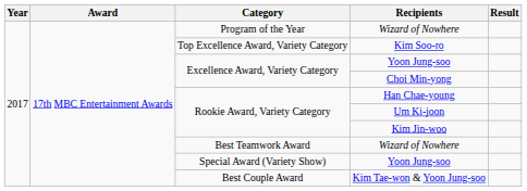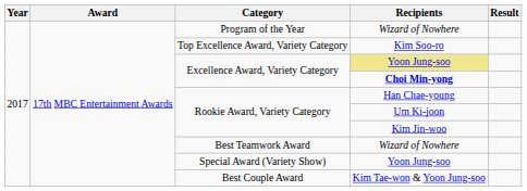Excellence Award, Variety Category / Yoon Jung-soo | Recipients: no background -> khaki background
Choi Min-yong | Recipients: normal -> bold
